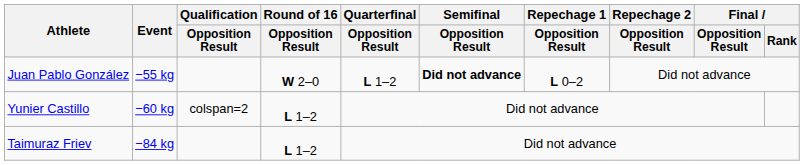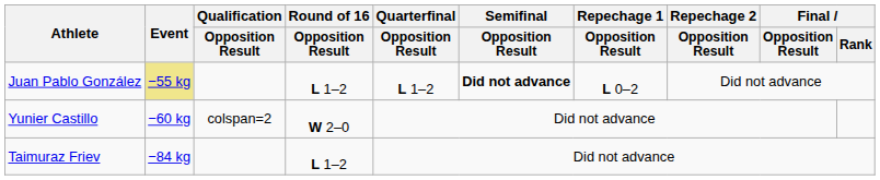Juan Pablo González | Event: no background -> khaki background
Juan Pablo González | Round of 16 / Opposition Result: W 2–0 -> L 1–2
Yunier Castillo | Round of 16 / Opposition Result: L 1–2 -> W 2–0
